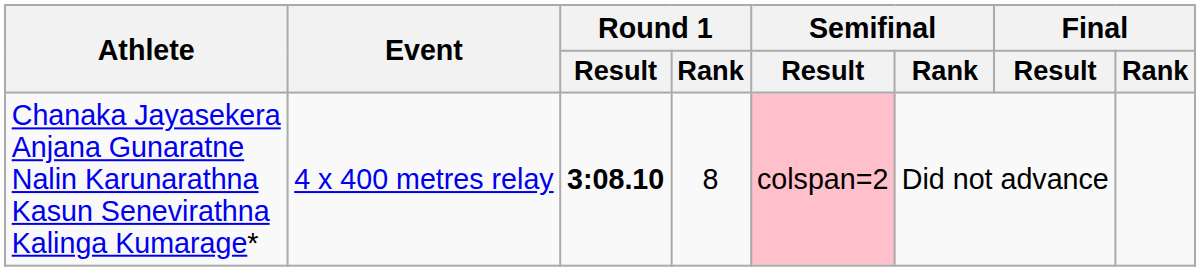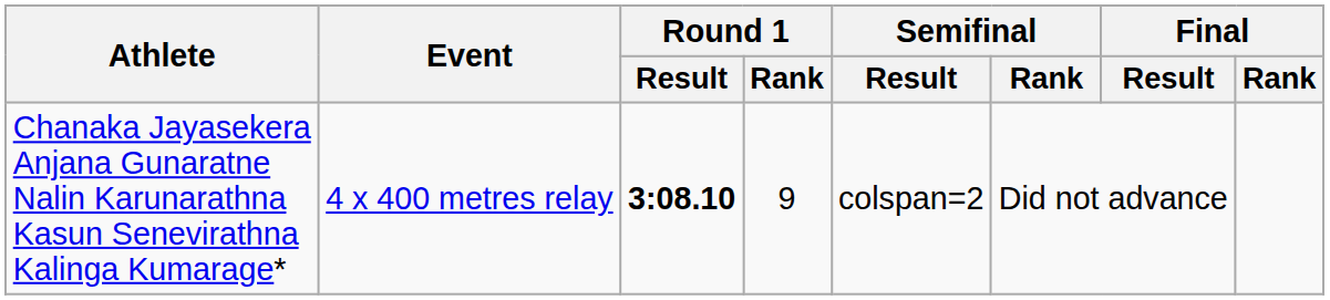row 3 | Round 1 / Rank: 8 -> 9
row 3 | Semifinal / Result: pink background -> no background
